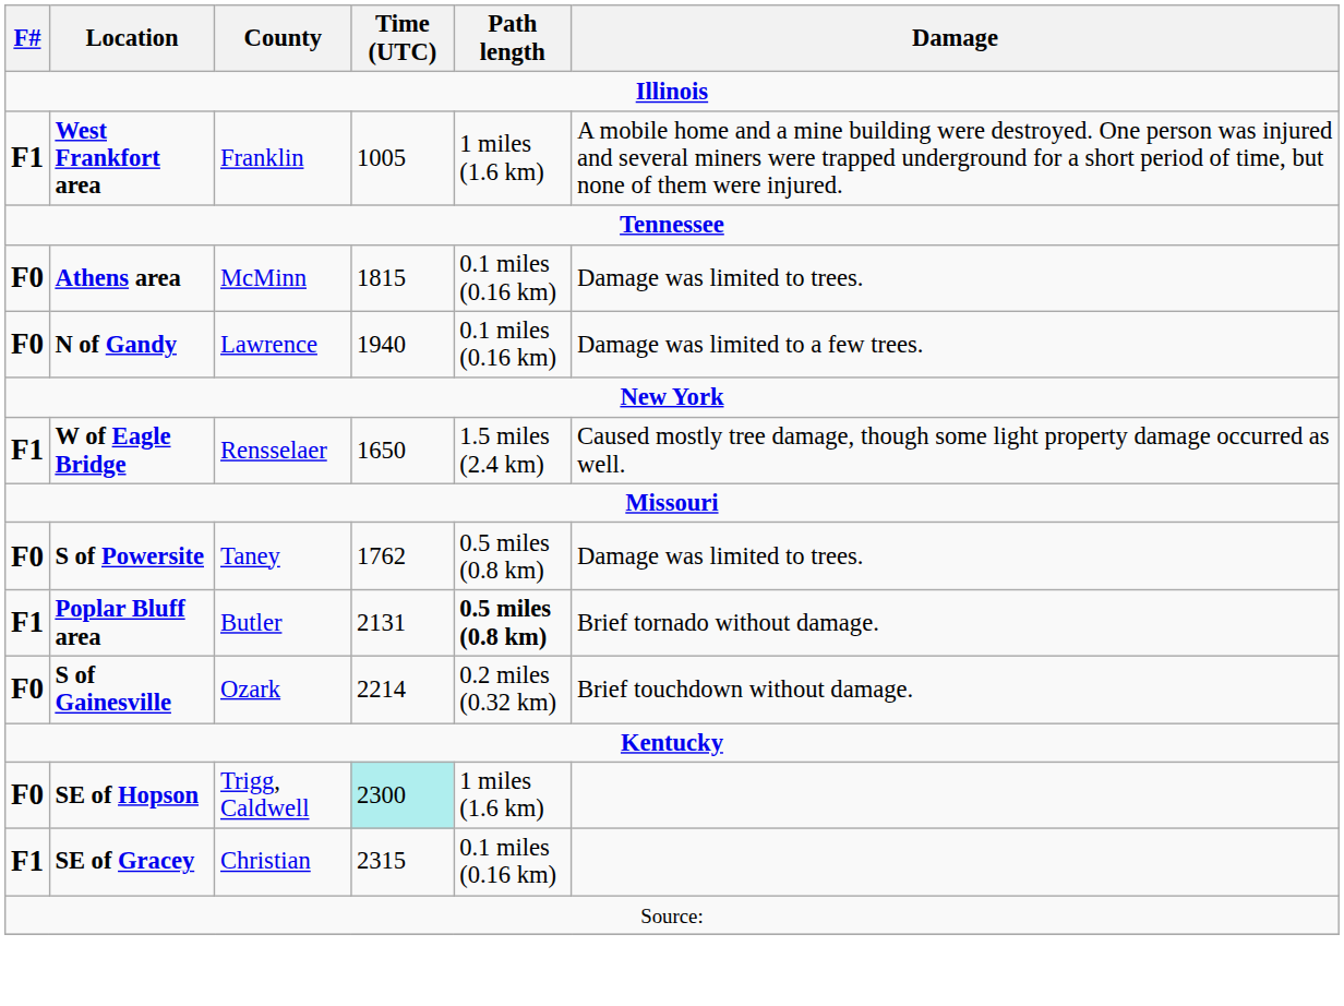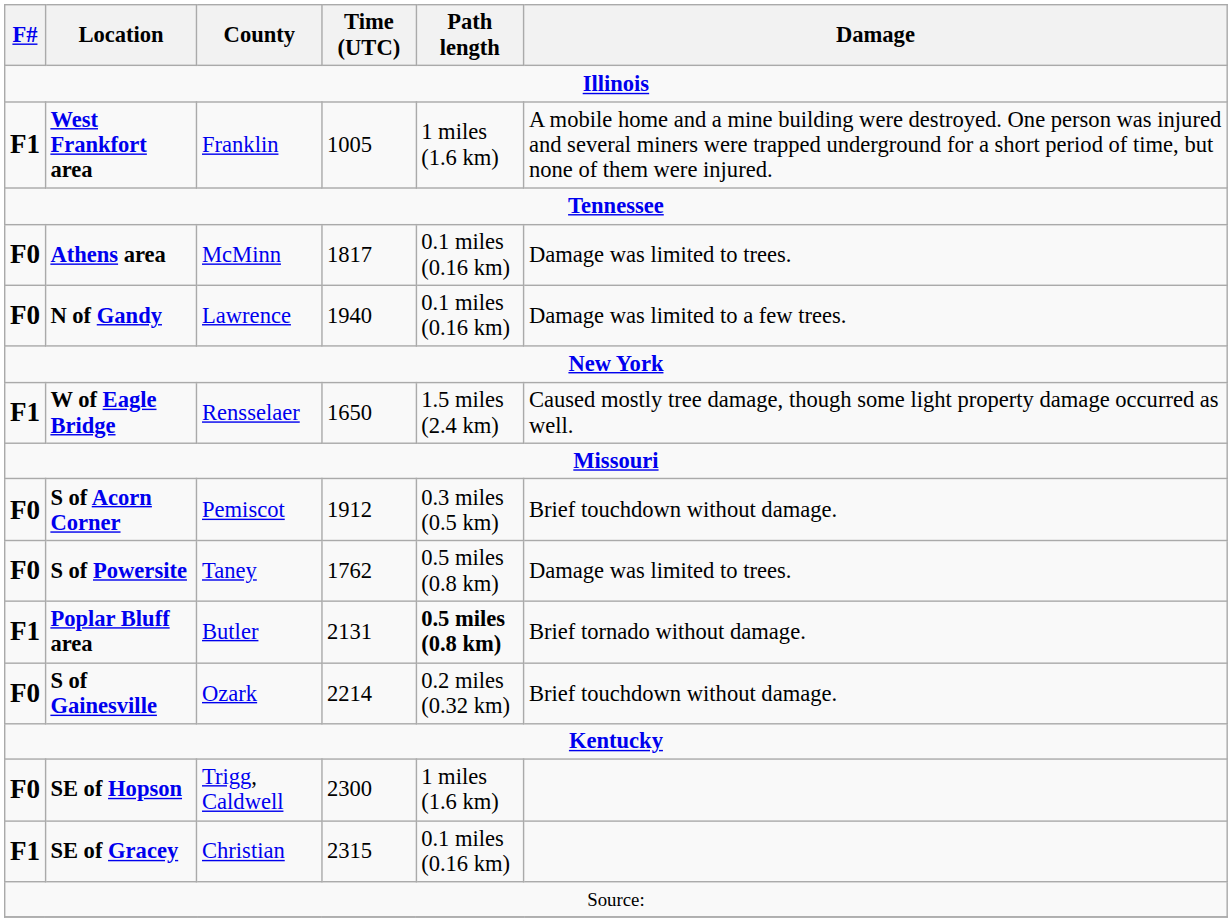Athens area | Time (UTC): 1815 -> 1817
+ row: F0 | S of Acorn Corner | Pemiscot | 1912 | 0.3 miles (0.5 km) | Brief touchdown without damage.
SE of Hopson | Time (UTC): paleturquoise background -> no background
